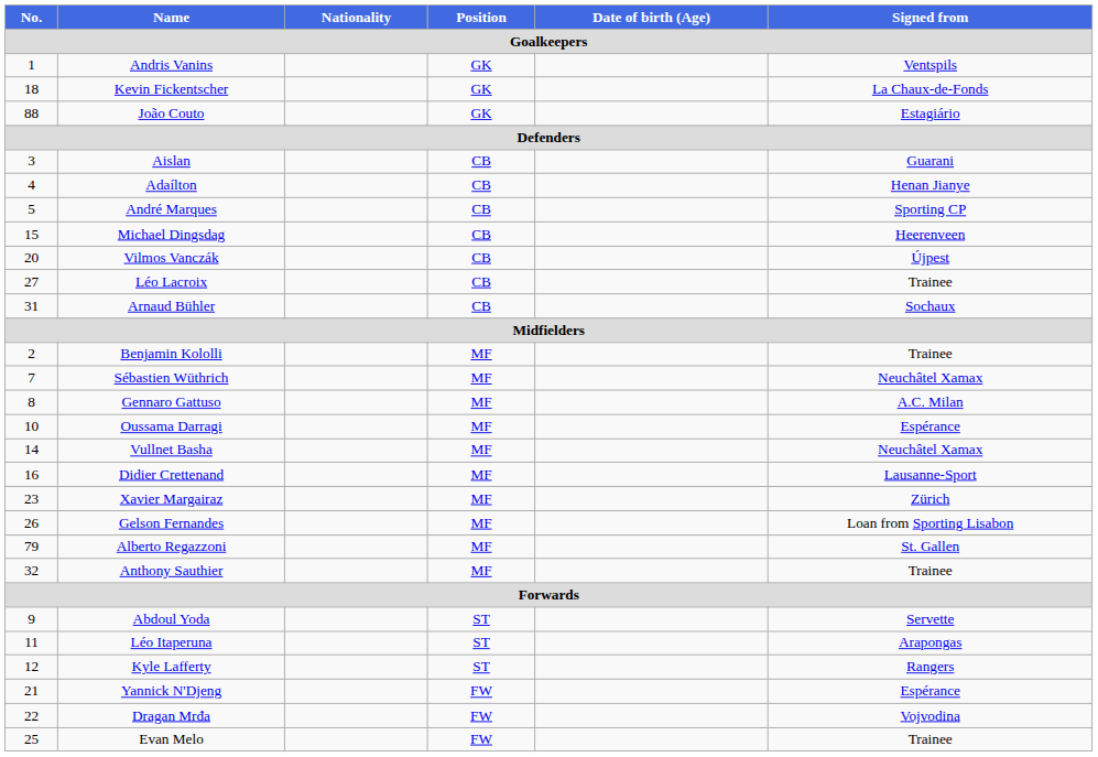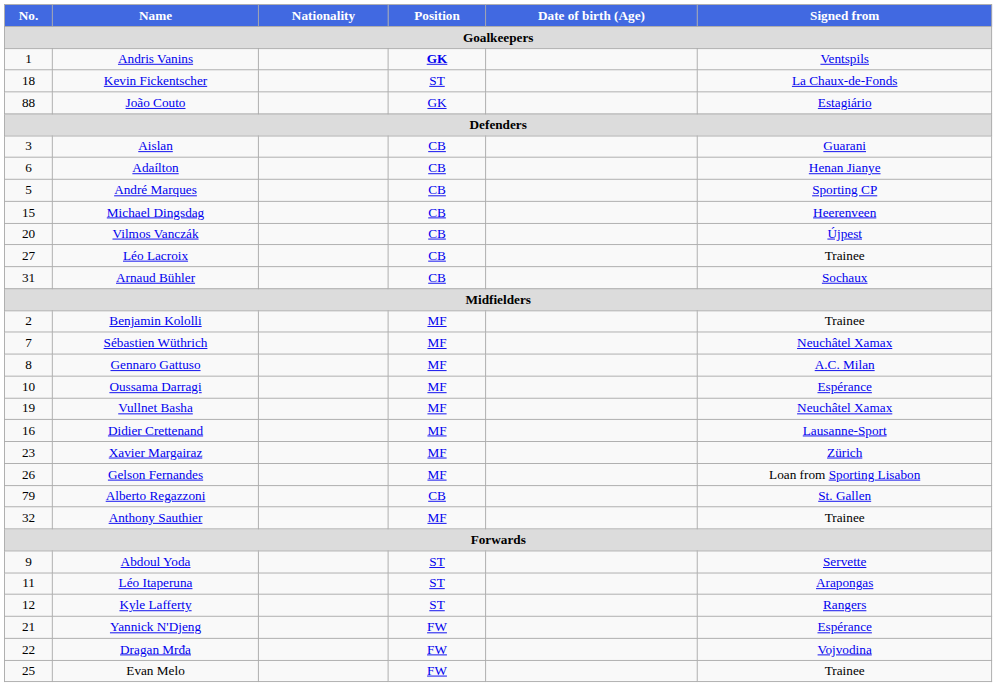Andris Vanins | Position: normal -> bold
Kevin Fickentscher | Position: GK -> ST
Adaílton | No.: 4 -> 6
Vullnet Basha | No.: 14 -> 19
Alberto Regazzoni | Position: MF -> CB
